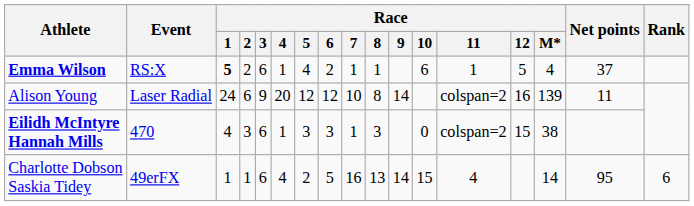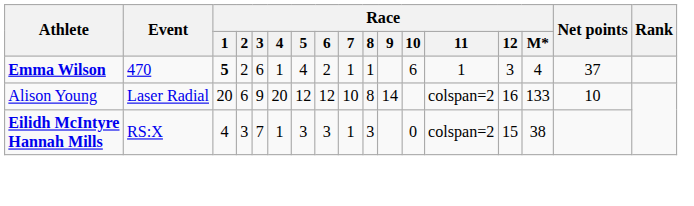Emma Wilson | Event: RS:X -> 470
Emma Wilson | Race / 12: 5 -> 3
Alison Young | Race / 1: 24 -> 20
Alison Young | Race / M*: 139 -> 133
Alison Young | Net points: 11 -> 10
Eilidh McIntyre Hannah Mills | Event: 470 -> RS:X
Eilidh McIntyre Hannah Mills | Race / 3: 6 -> 7
- row: Charlotte Dobson Saskia Tidey | 49erFX | 1 | 1 | 6 | 4 | 2 | 5 | 16 | 13 | 14 | 15 | 4 | 14 | 95 | 6
